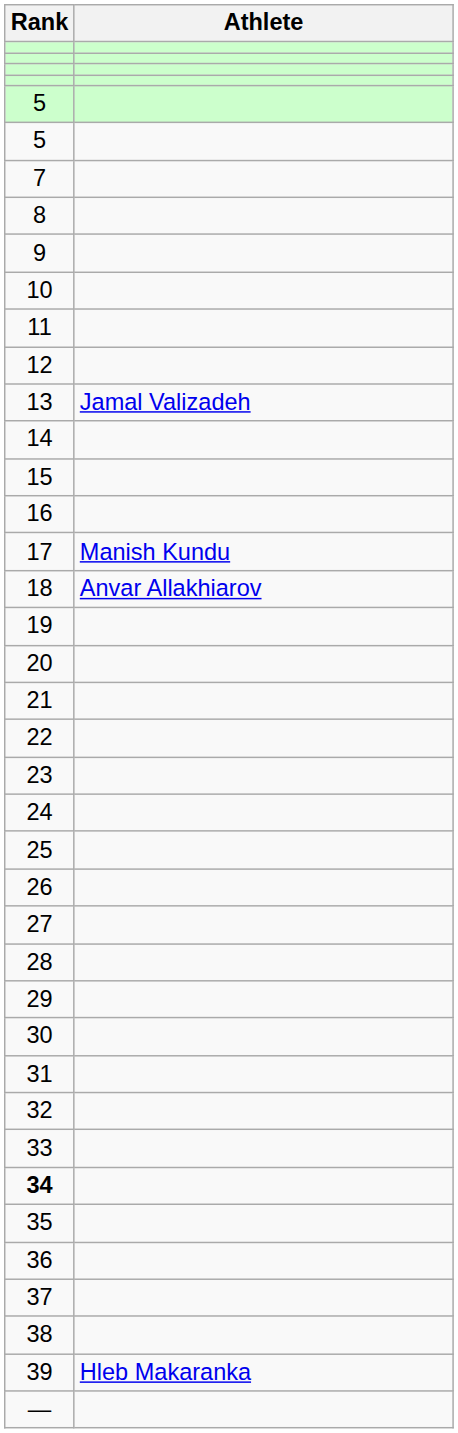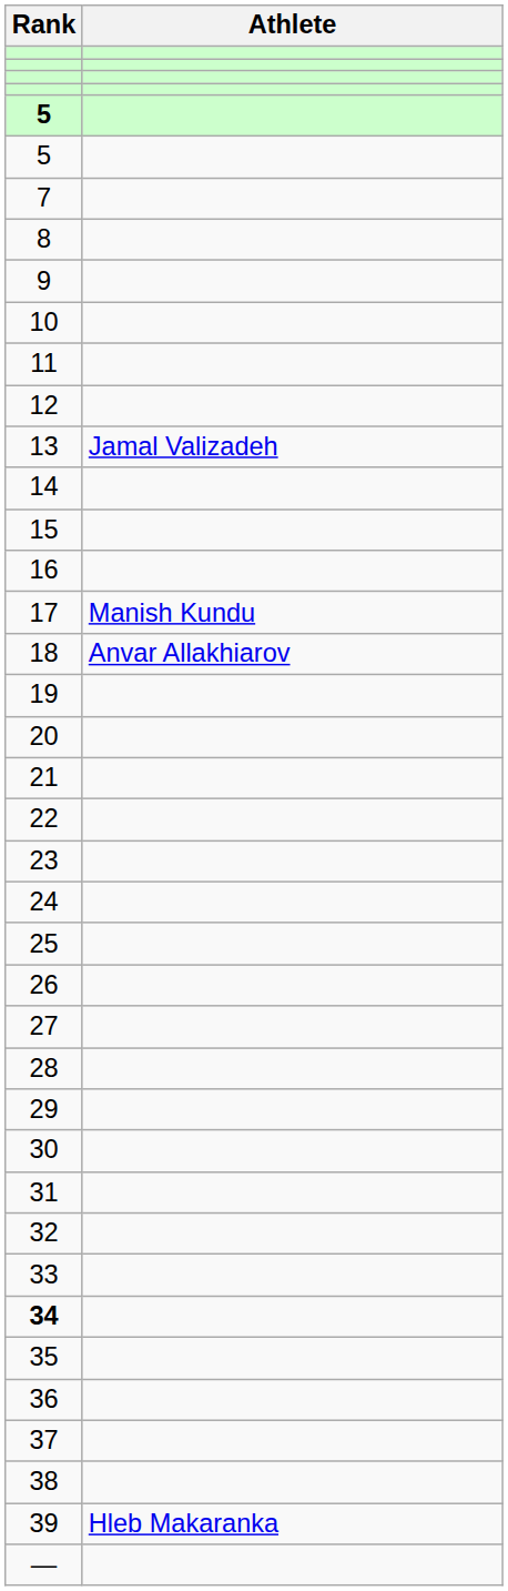row 6 | Rank: normal -> bold
